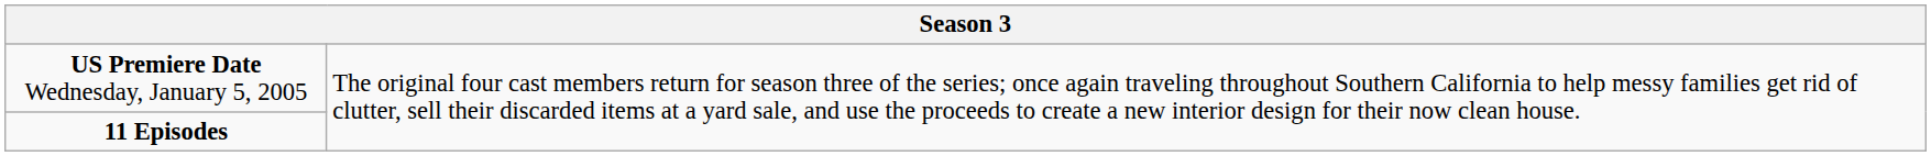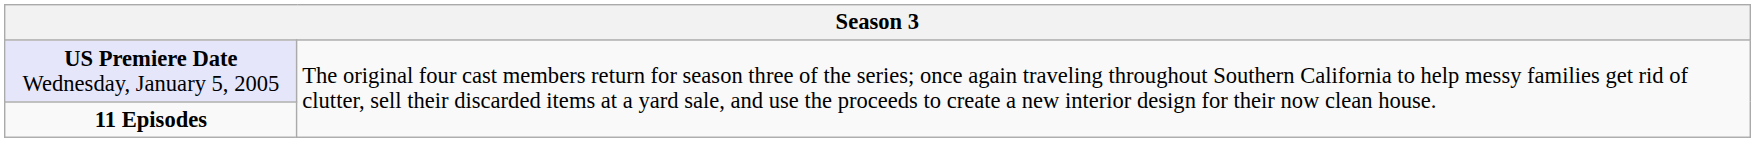US Premiere Date Wednesday, January 5, 2005 | column 1: no background -> lavender background
